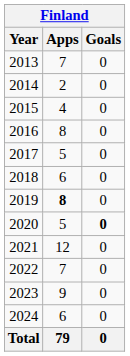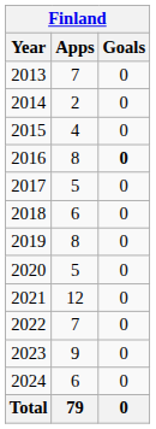2016 | Goals: normal -> bold
2019 | Apps: bold -> normal
2020 | Goals: bold -> normal
